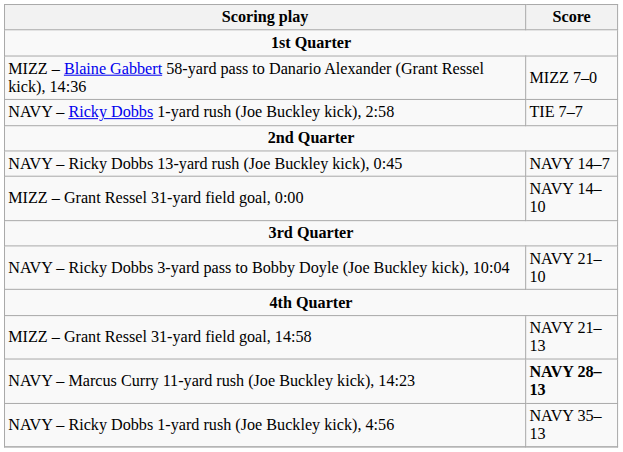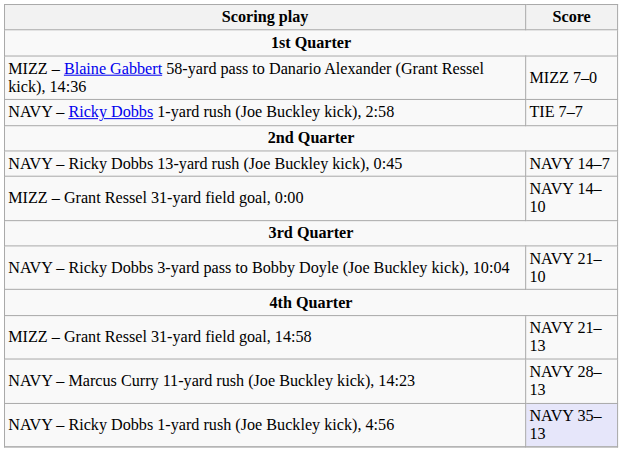NAVY – Marcus Curry 11-yard rush (Joe Buckley kick), 14:23 | Score: bold -> normal
NAVY – Ricky Dobbs 1-yard rush (Joe Buckley kick), 4:56 | Score: no background -> lavender background
